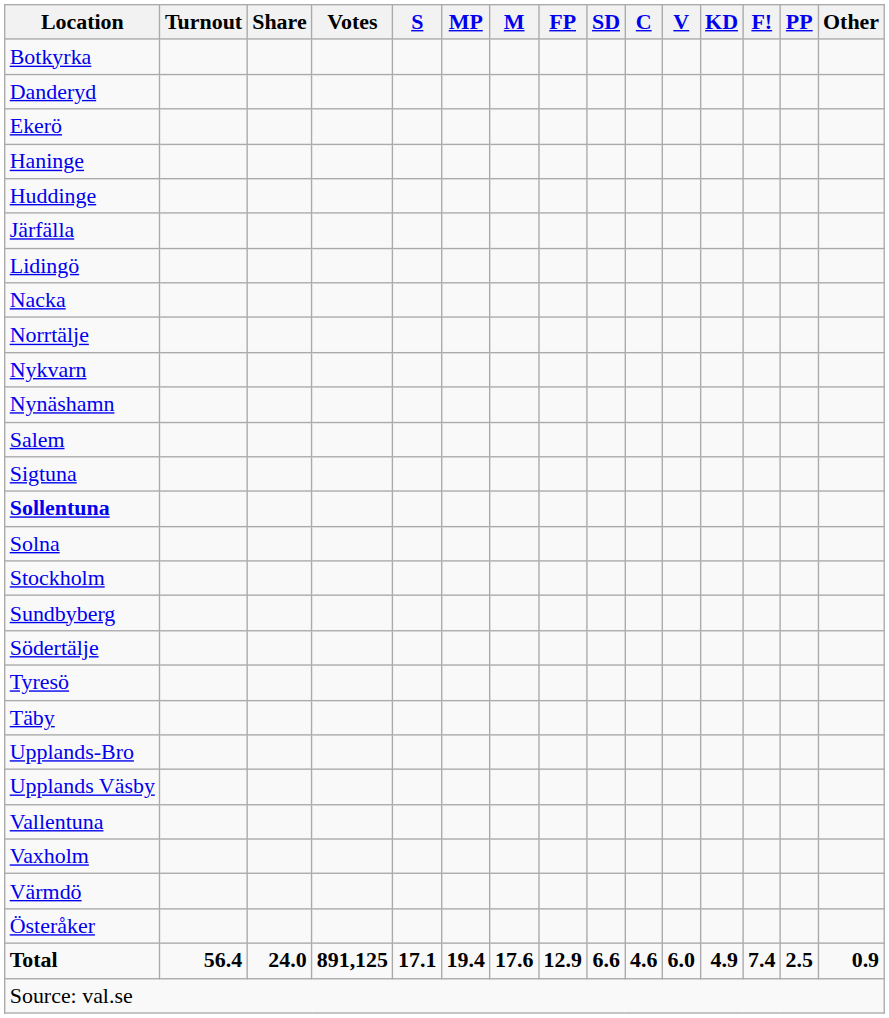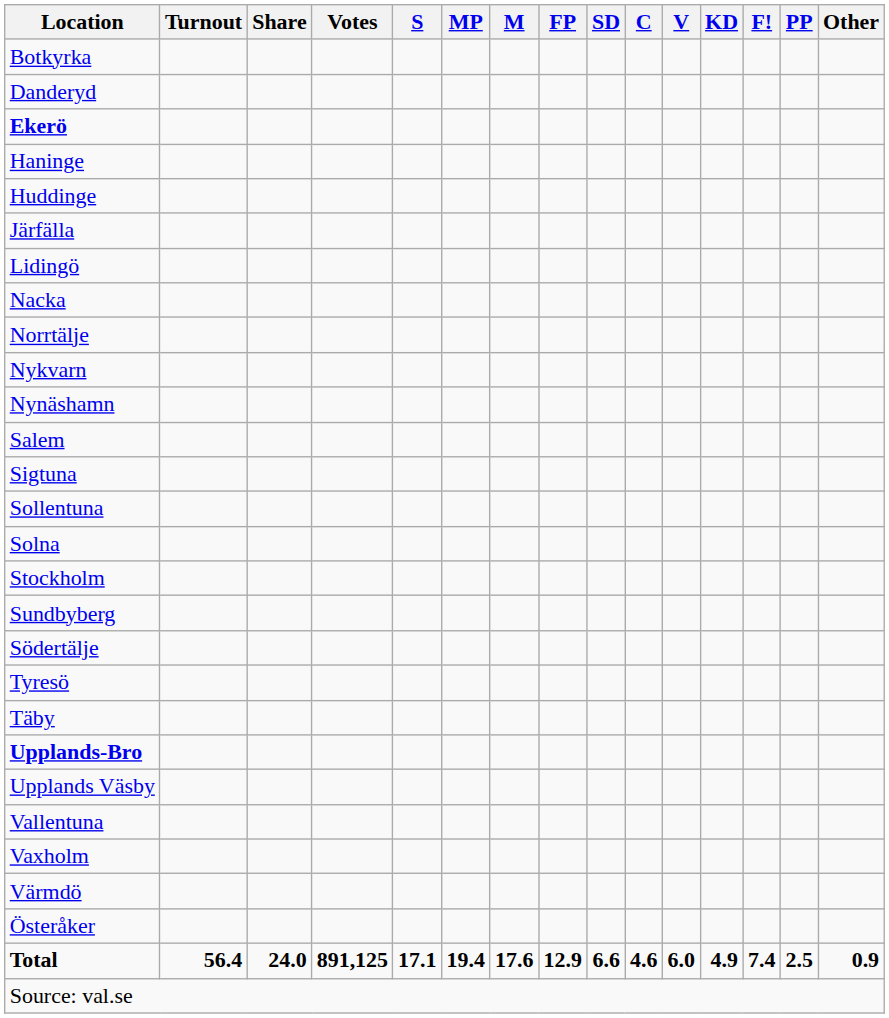Ekerö | Location: normal -> bold
Sollentuna | Location: bold -> normal
Upplands-Bro | Location: normal -> bold
